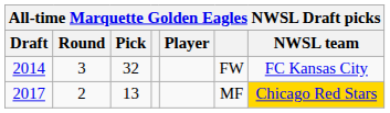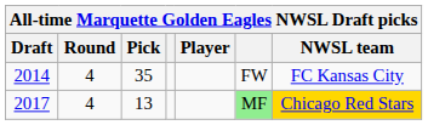2014 | Round: 3 -> 4
2014 | Pick: 32 -> 35
2017 | Round: 2 -> 4
2017 | column 6: no background -> lightgreen background
